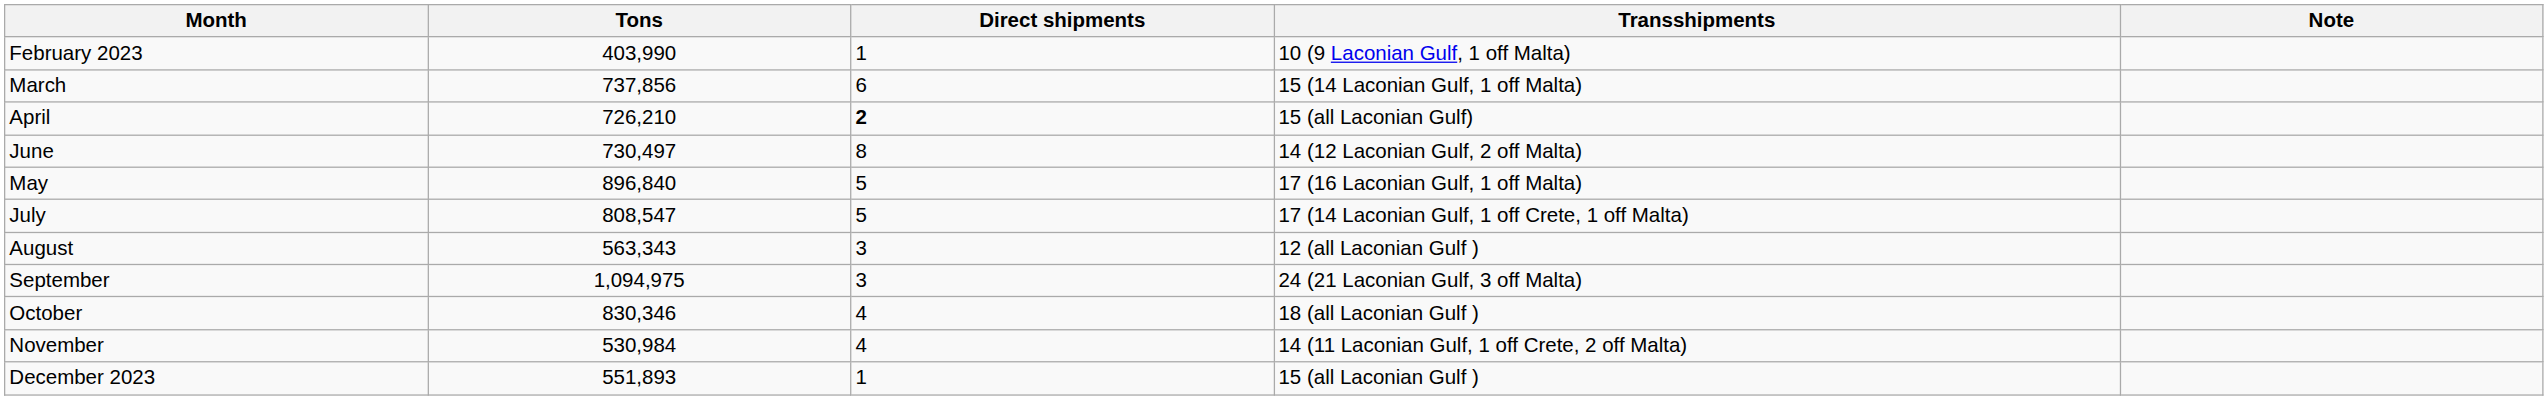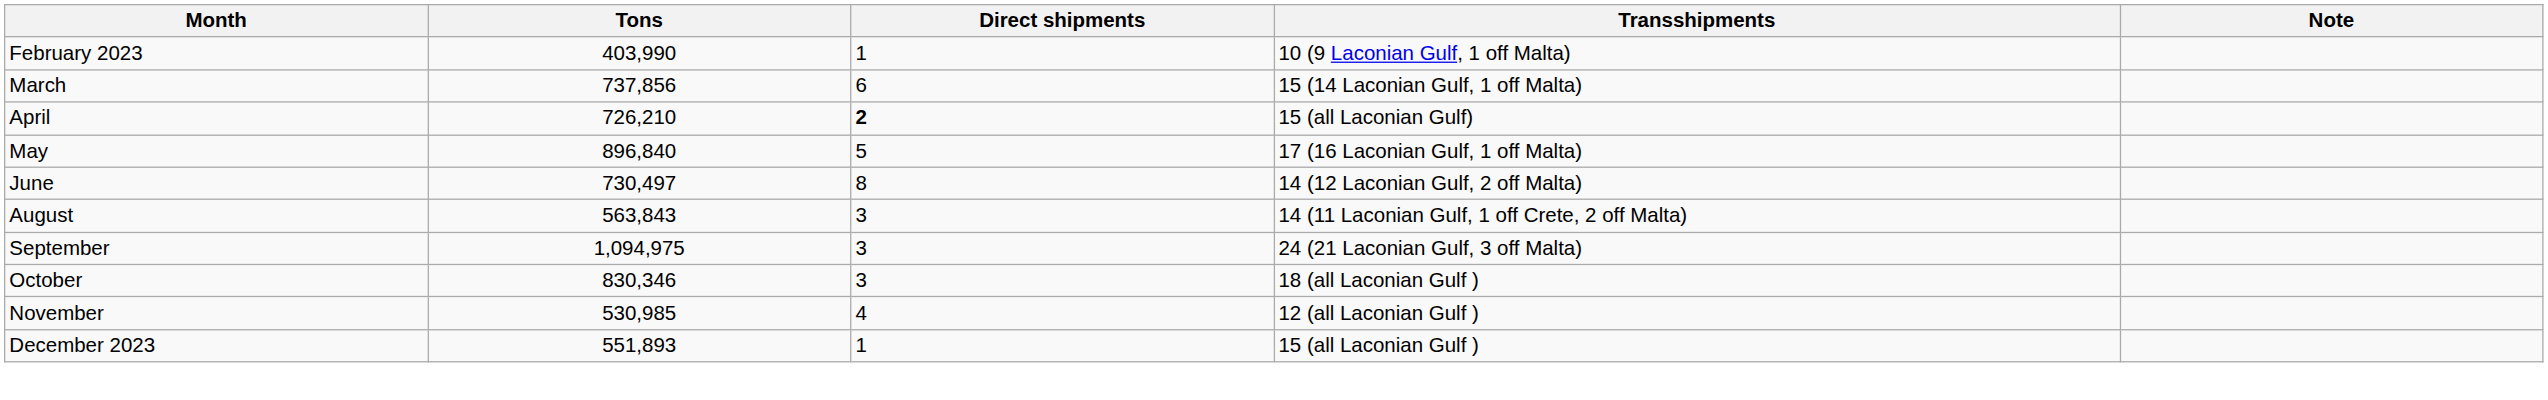rows swapped: May <-> June
- row: July | 808,547 | 5 | 17 (14 Laconian Gulf, 1 off Crete, 1 off Malta)
August | Tons: 563,343 -> 563,843
August | Transshipments: 12 (all Laconian Gulf ) -> 14 (11 Laconian Gulf, 1 off Crete, 2 off Malta)
October | Direct shipments: 4 -> 3
November | Tons: 530,984 -> 530,985
November | Transshipments: 14 (11 Laconian Gulf, 1 off Crete, 2 off Malta) -> 12 (all Laconian Gulf )
